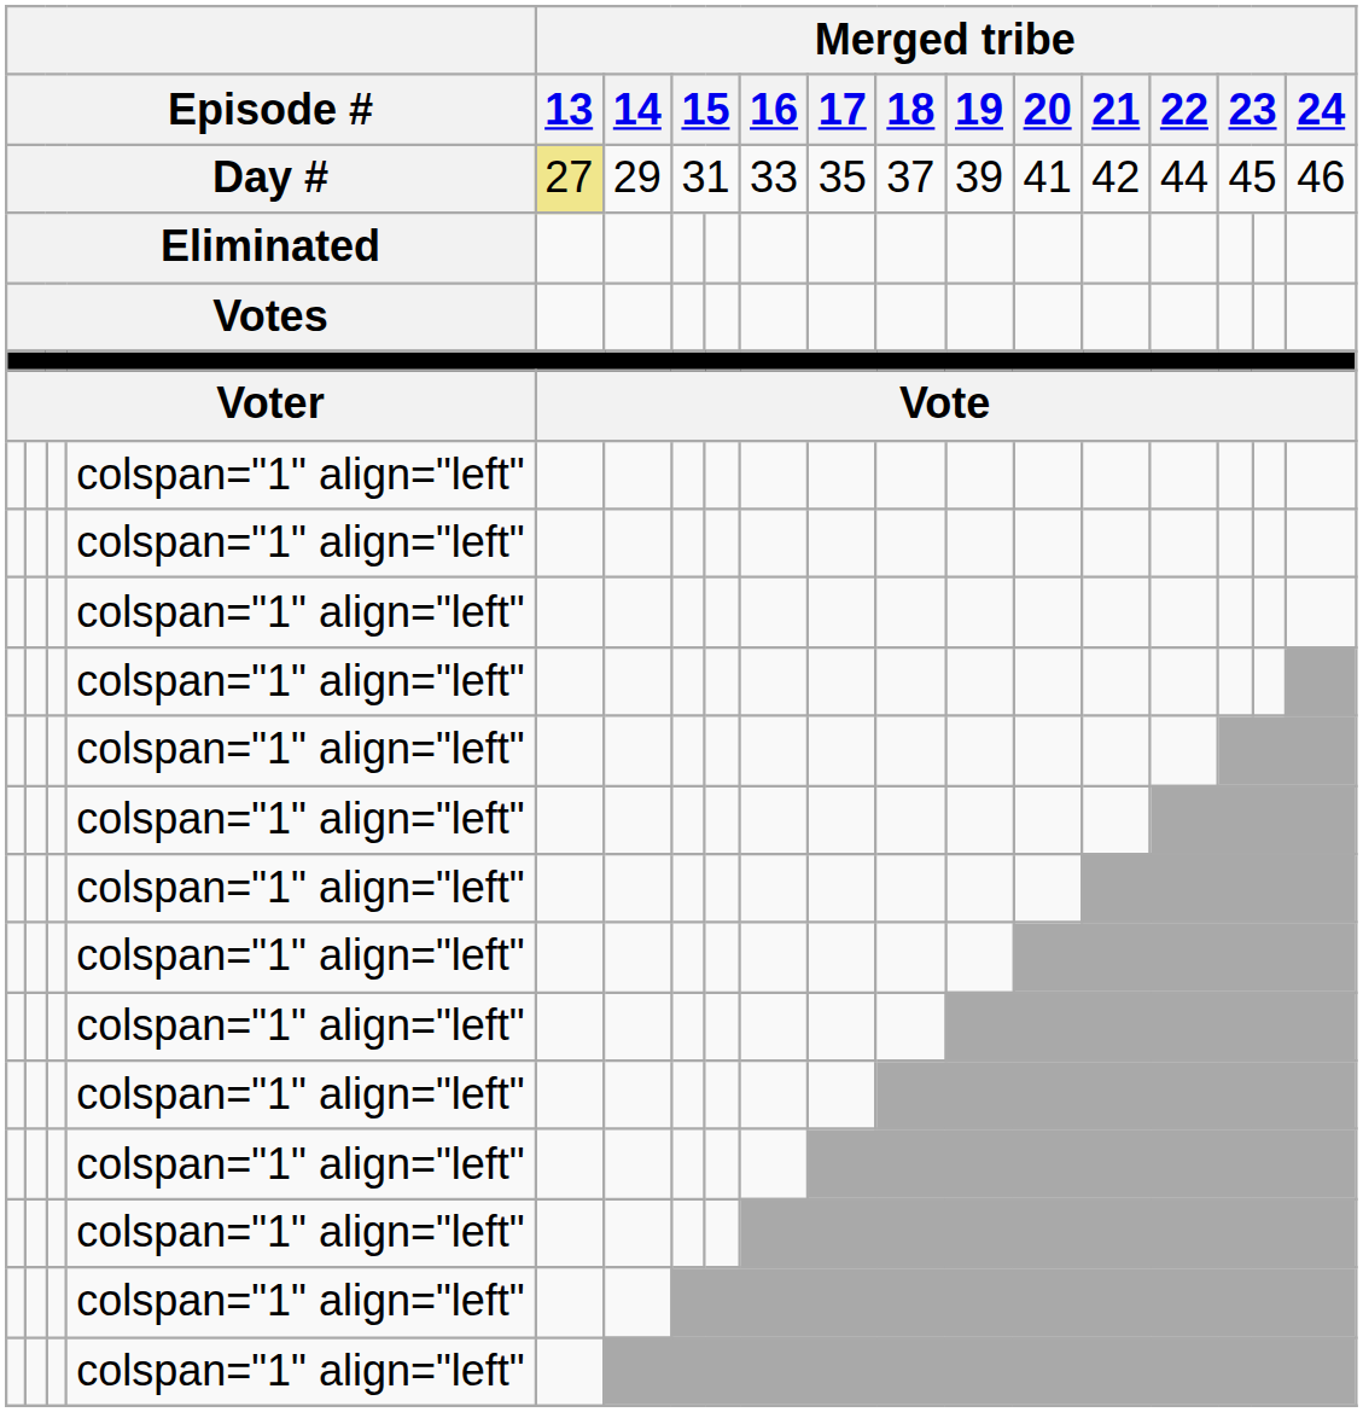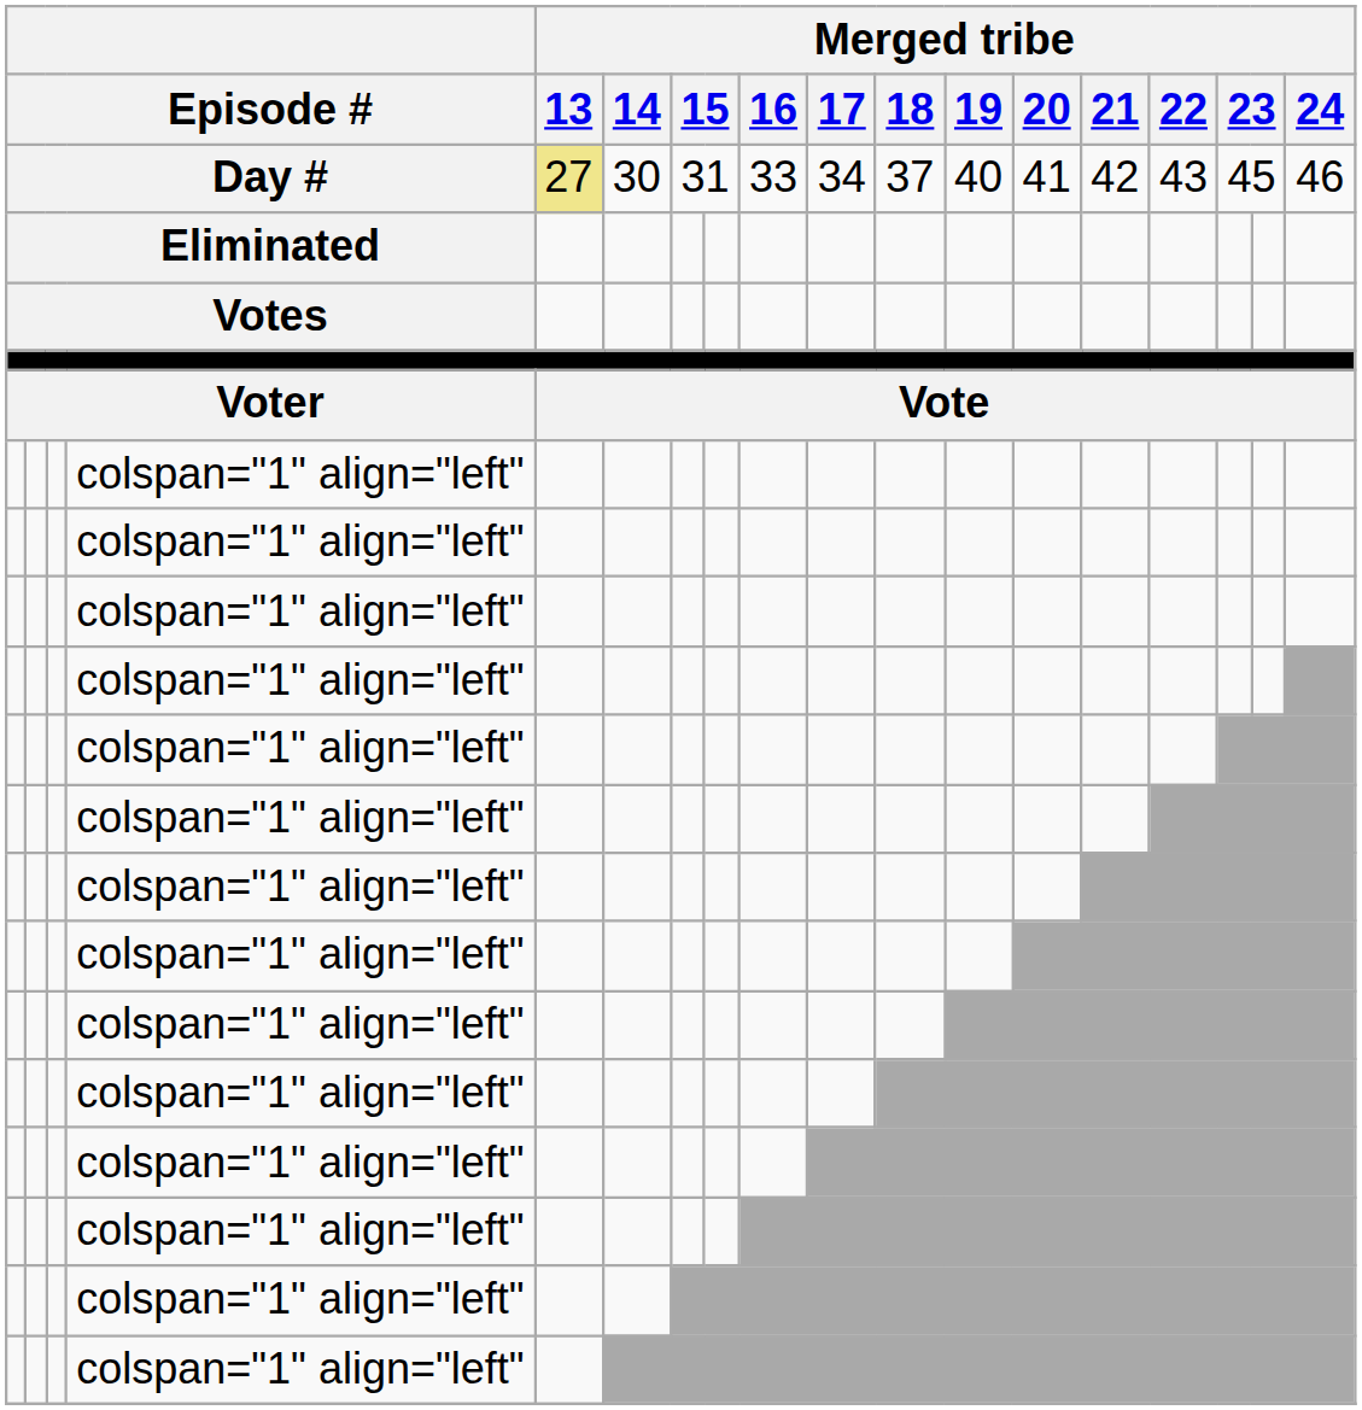Day # | Merged tribe / 14: 29 -> 30
Day # | Merged tribe / 17: 35 -> 34
Day # | Merged tribe / 19: 39 -> 40
Day # | Merged tribe / 22: 44 -> 43
